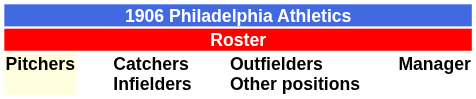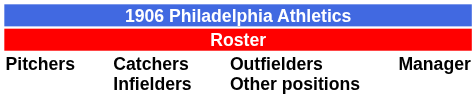Pitchers | column 1: lightyellow background -> no background
